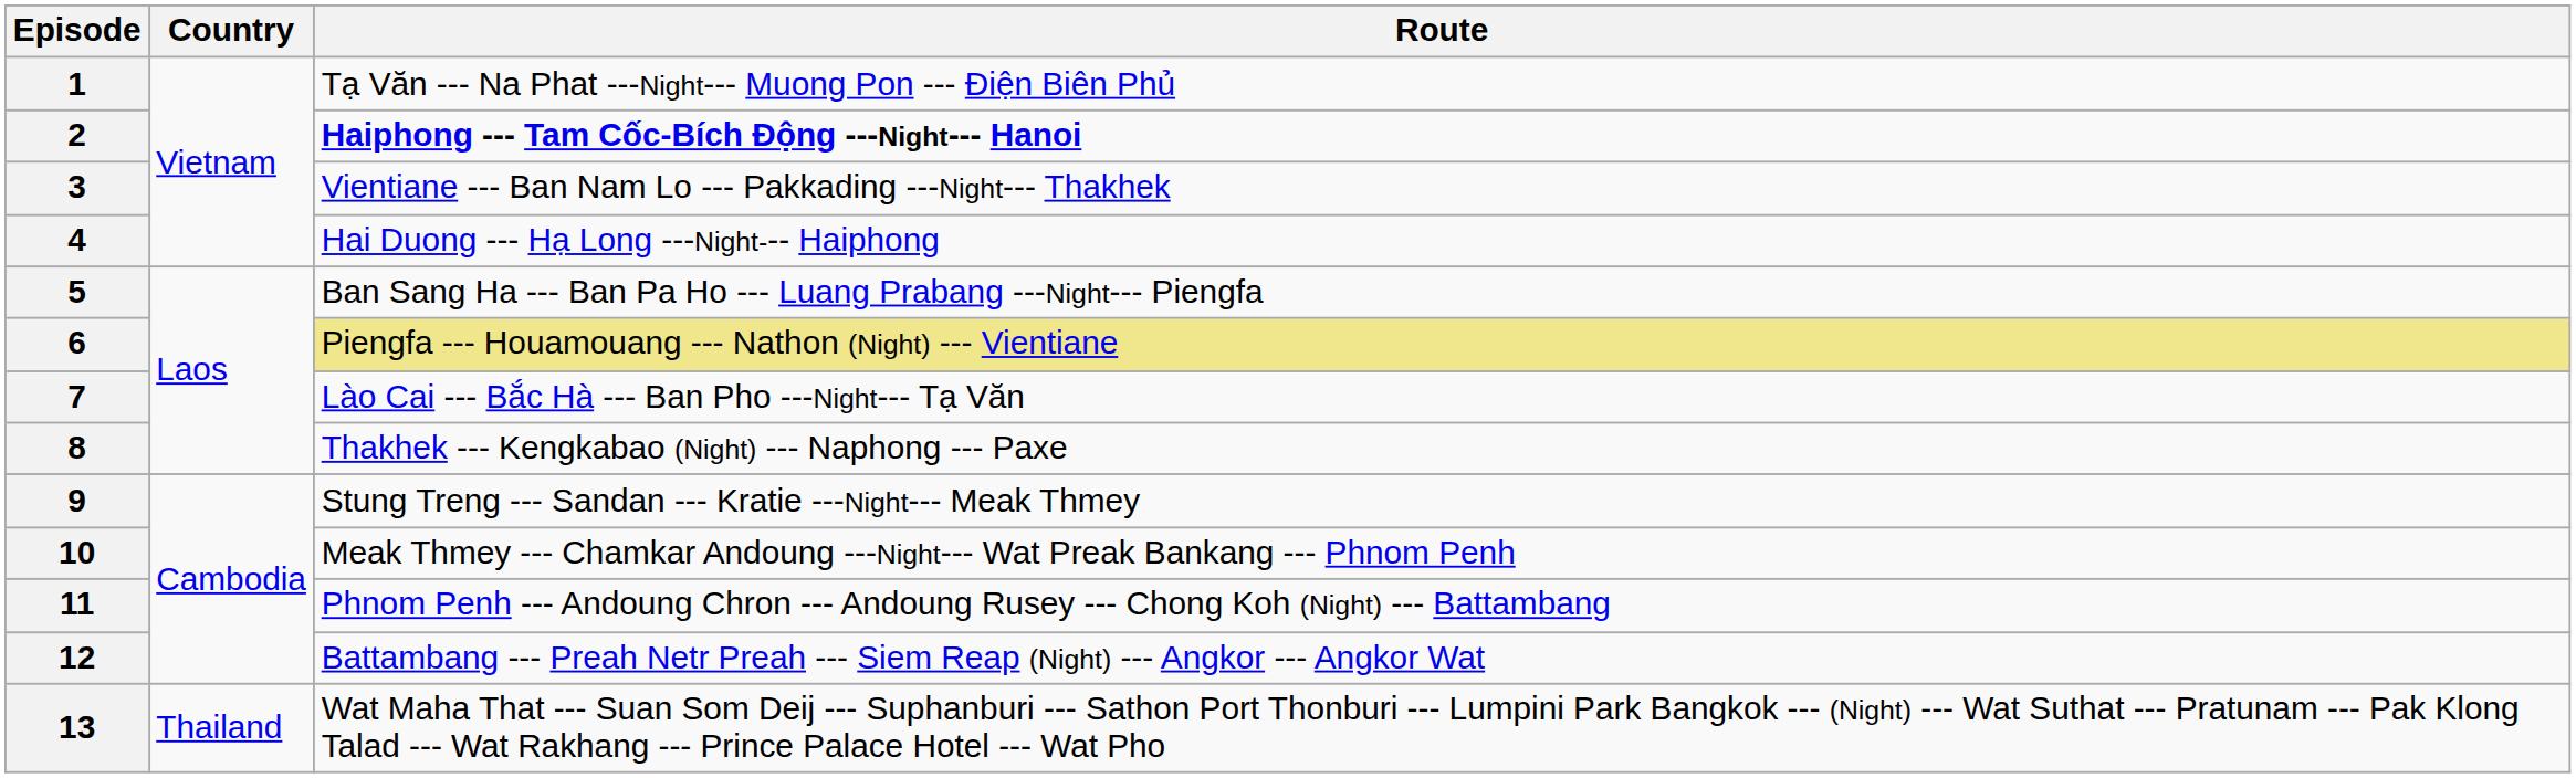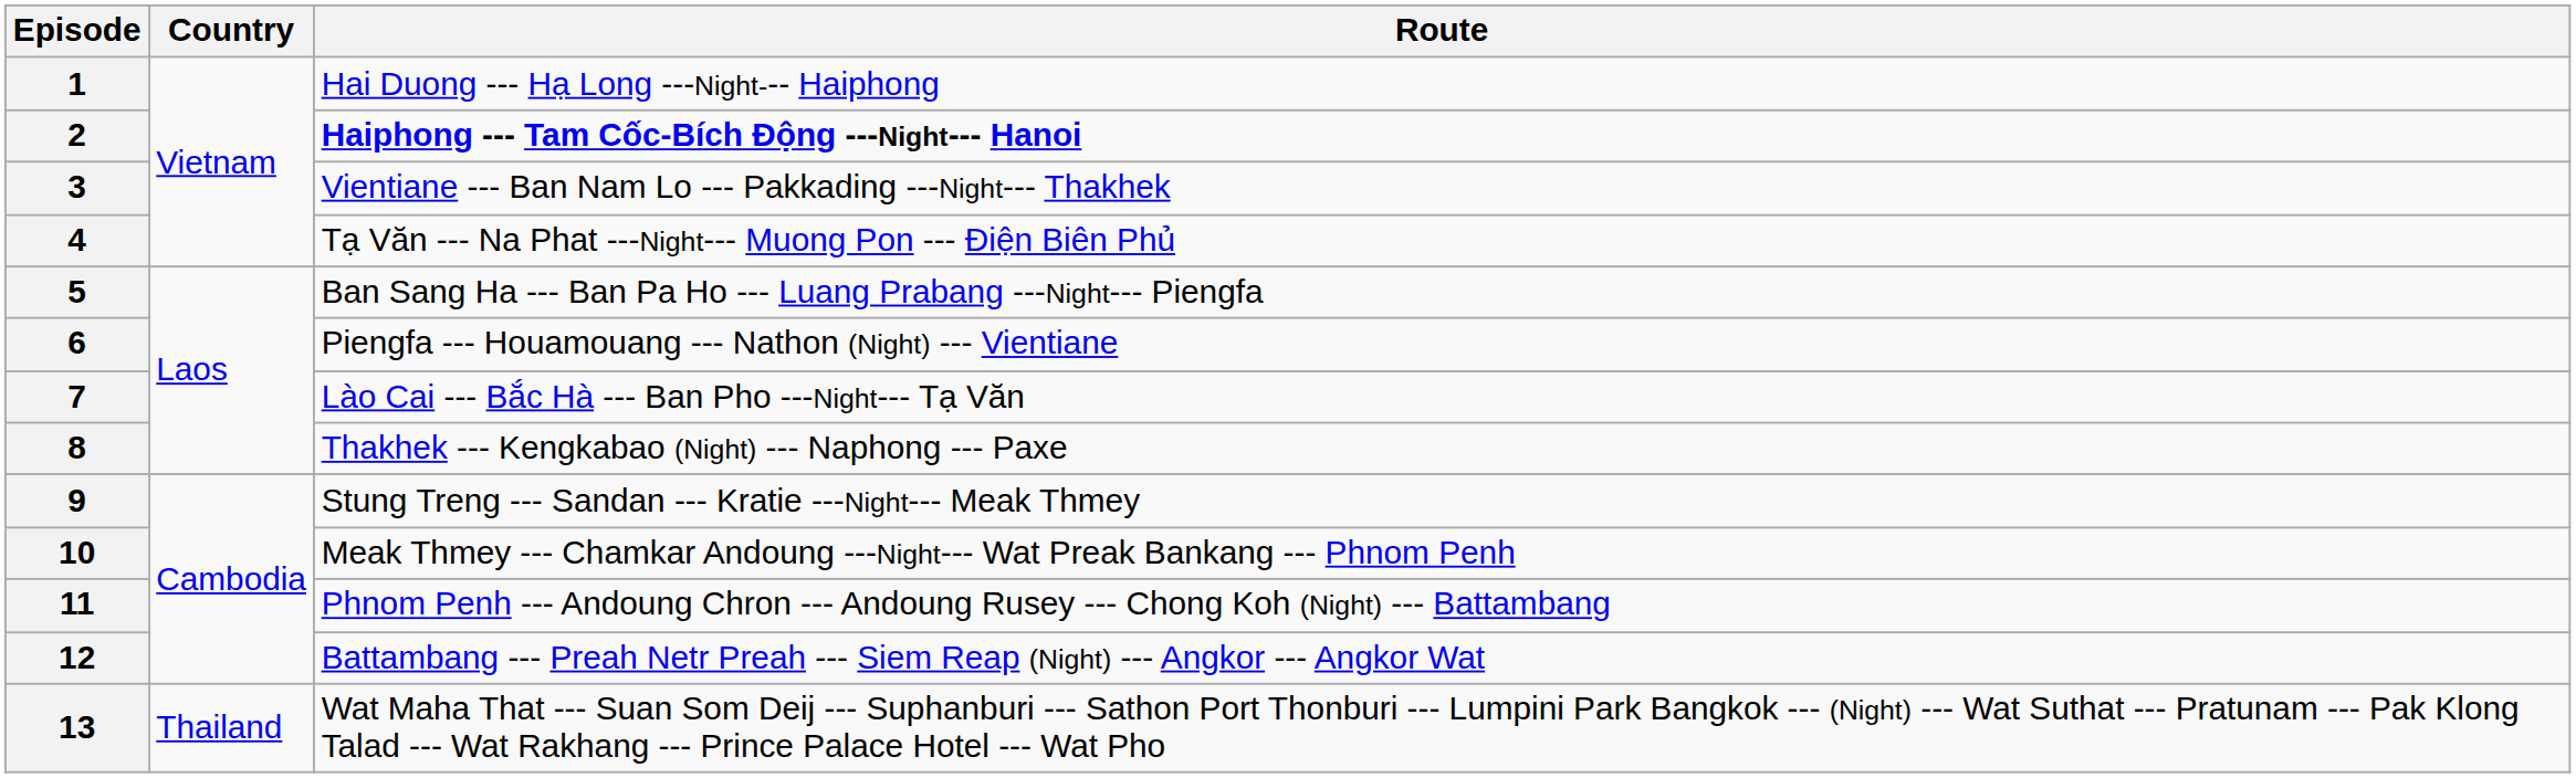1 | Route: Tạ Văn --- Na Phat ---Night--- Muong Pon --- Điện Biên Phủ -> Hai Duong --- Hạ Long ---Night--- Haiphong
4 | Route: Hai Duong --- Hạ Long ---Night--- Haiphong -> Tạ Văn --- Na Phat ---Night--- Muong Pon --- Điện Biên Phủ
6 | Route: khaki background -> no background
